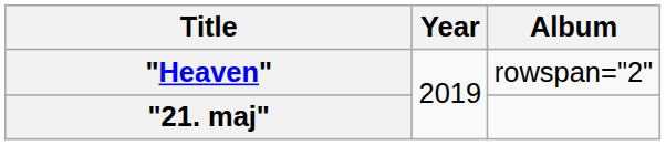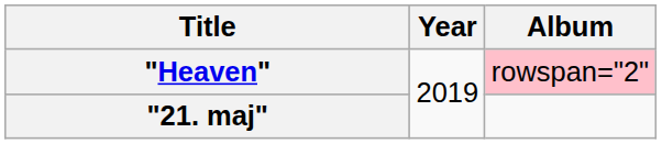"Heaven" | Album: no background -> pink background
